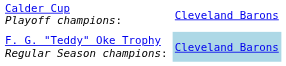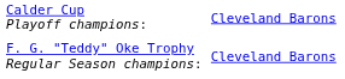F. G. "Teddy" Oke Trophy Regular Season champions: | column 2: lightblue background -> no background
